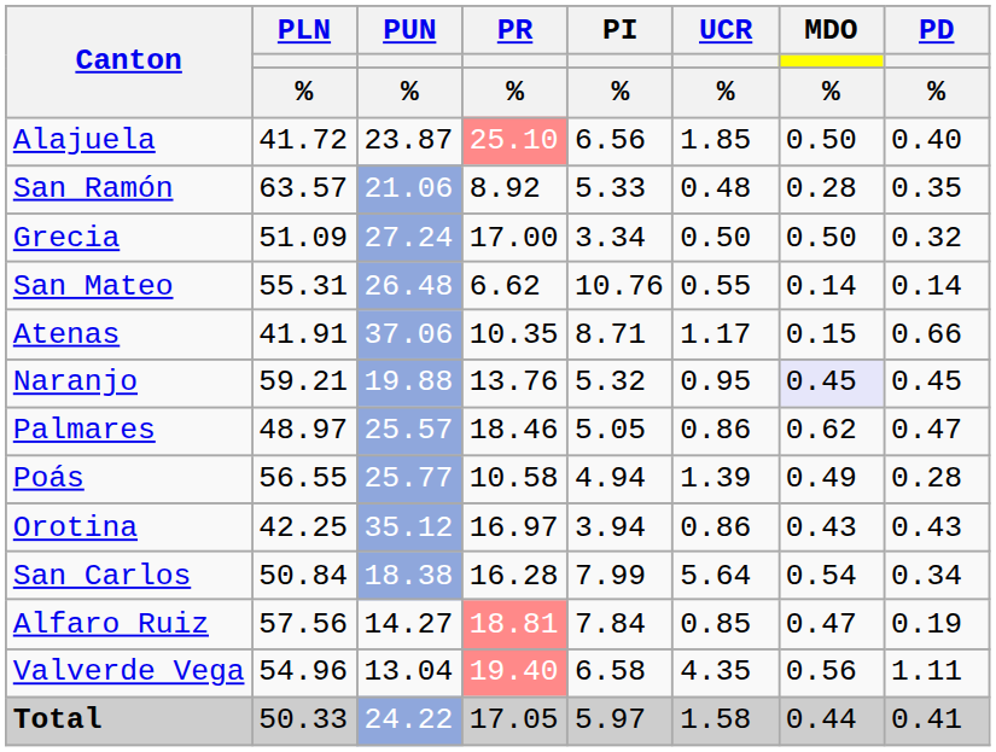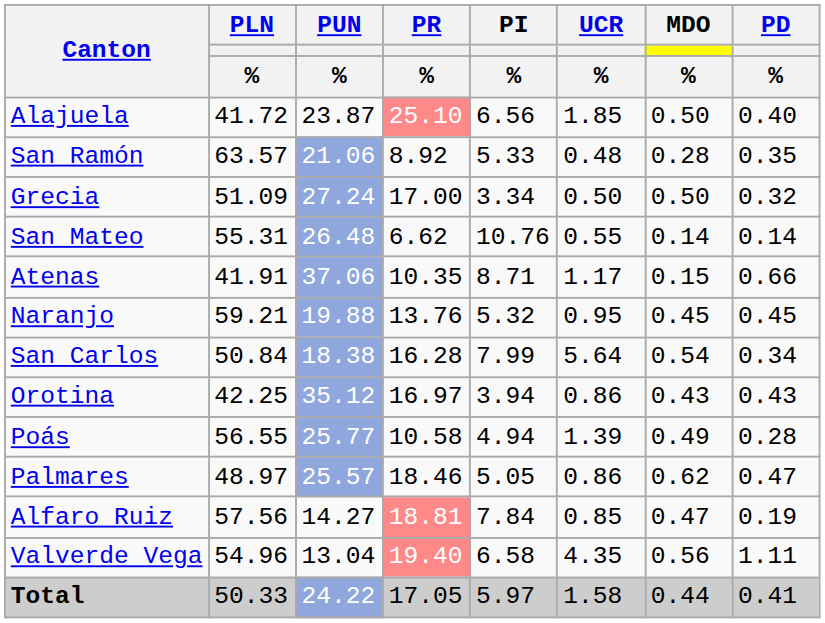Naranjo | MDO / %: lavender background -> no background
rows swapped: Palmares <-> San Carlos
rows swapped: Poás <-> Orotina
